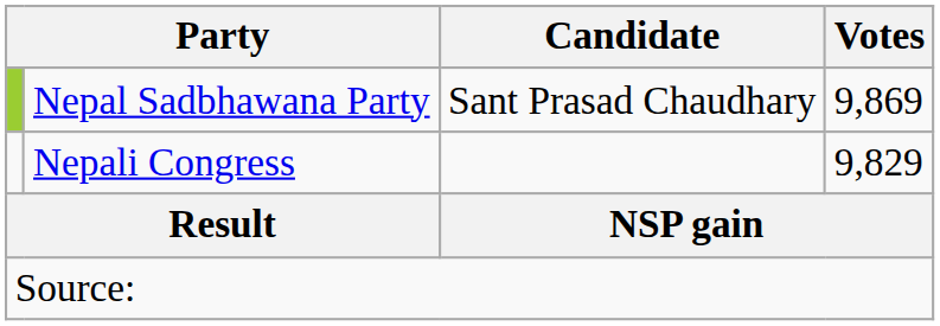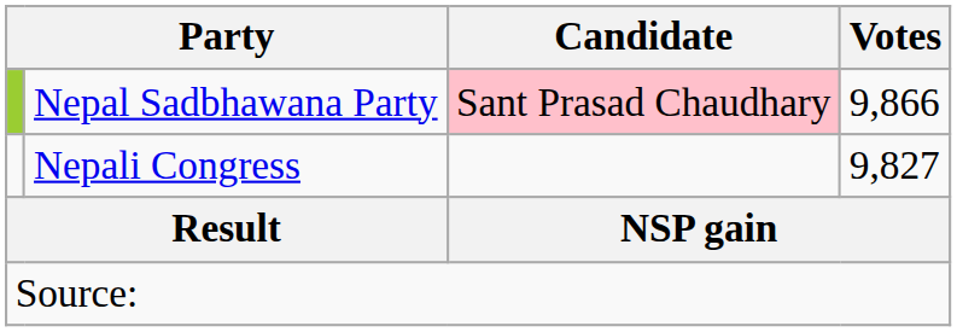Nepal Sadbhawana Party | Candidate: no background -> pink background
Nepal Sadbhawana Party | Votes: 9,869 -> 9,866
Nepali Congress | Votes: 9,829 -> 9,827
